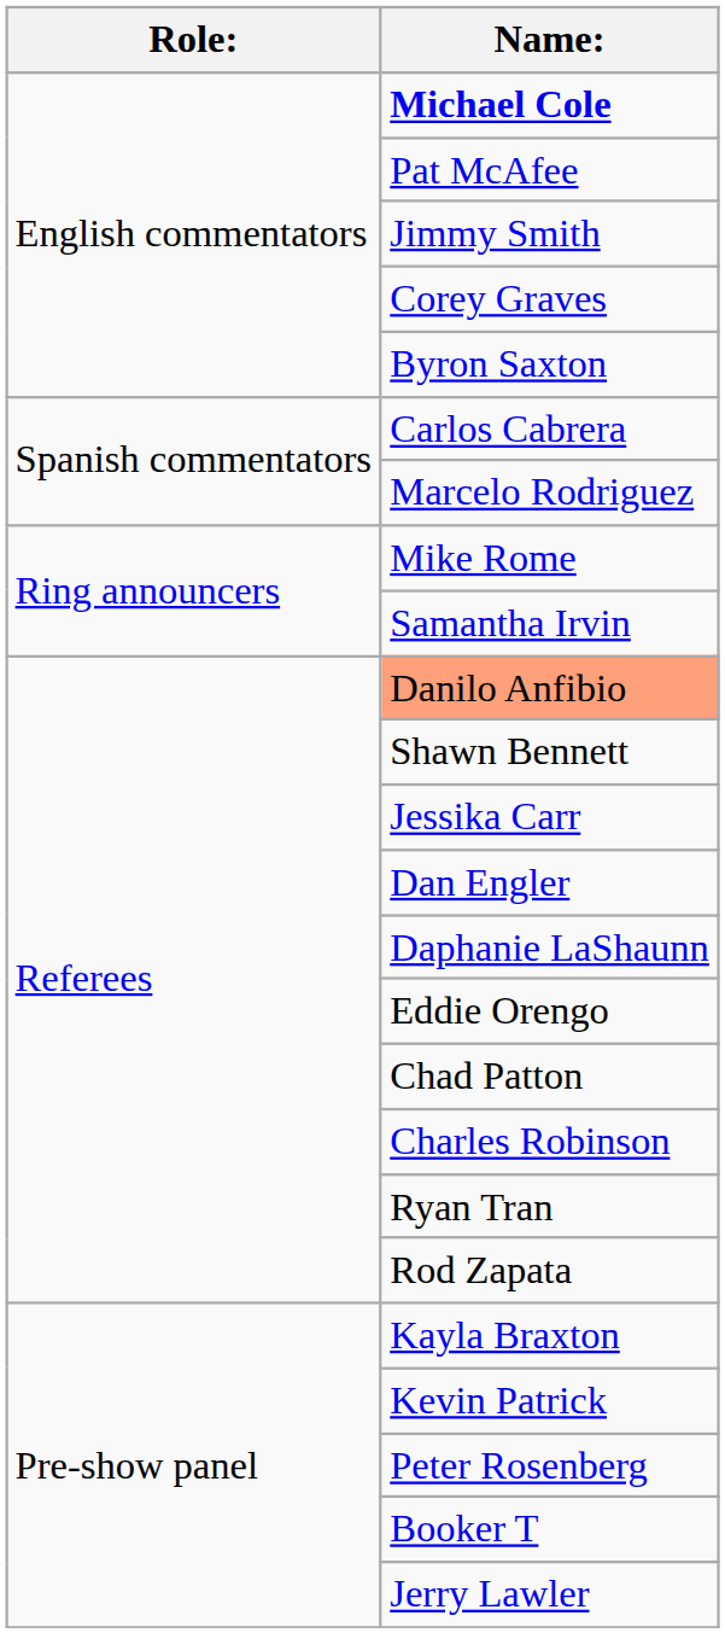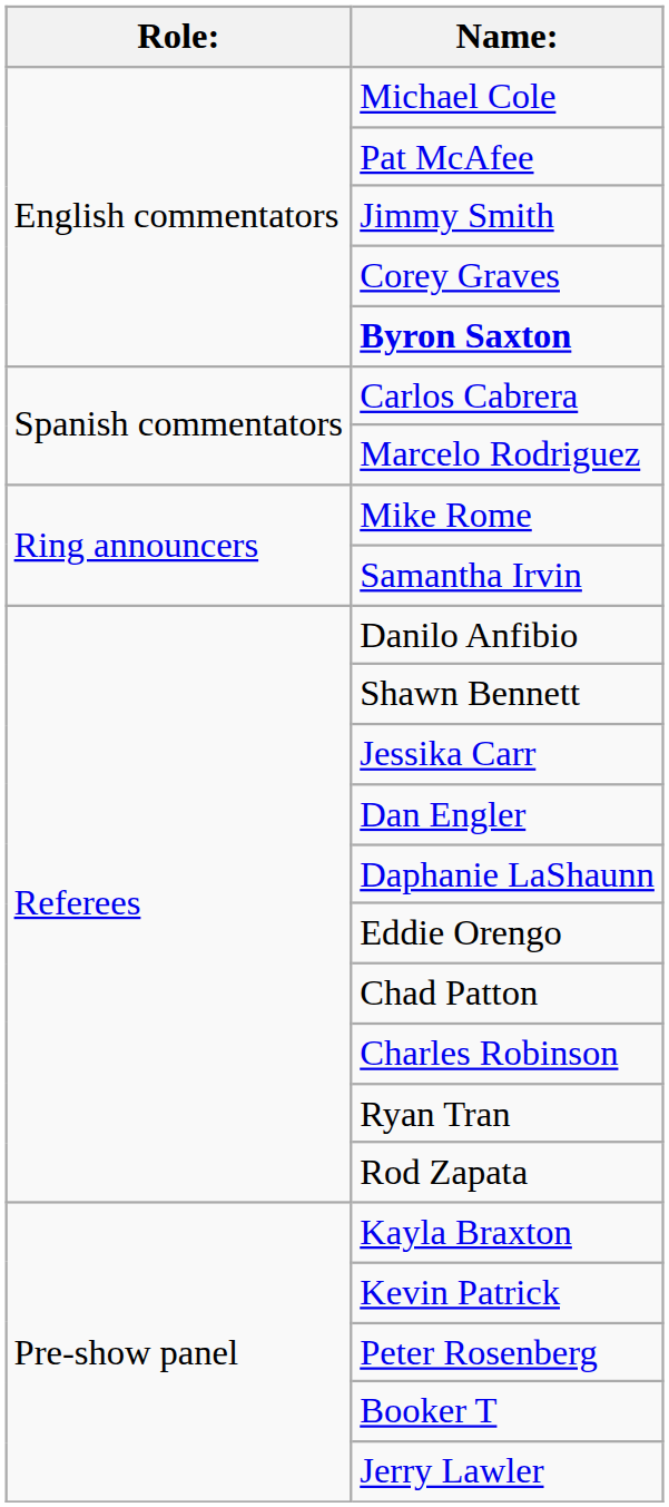Michael Cole | Name:: bold -> normal
Byron Saxton | Name:: normal -> bold
Danilo Anfibio | Name:: lightsalmon background -> no background
